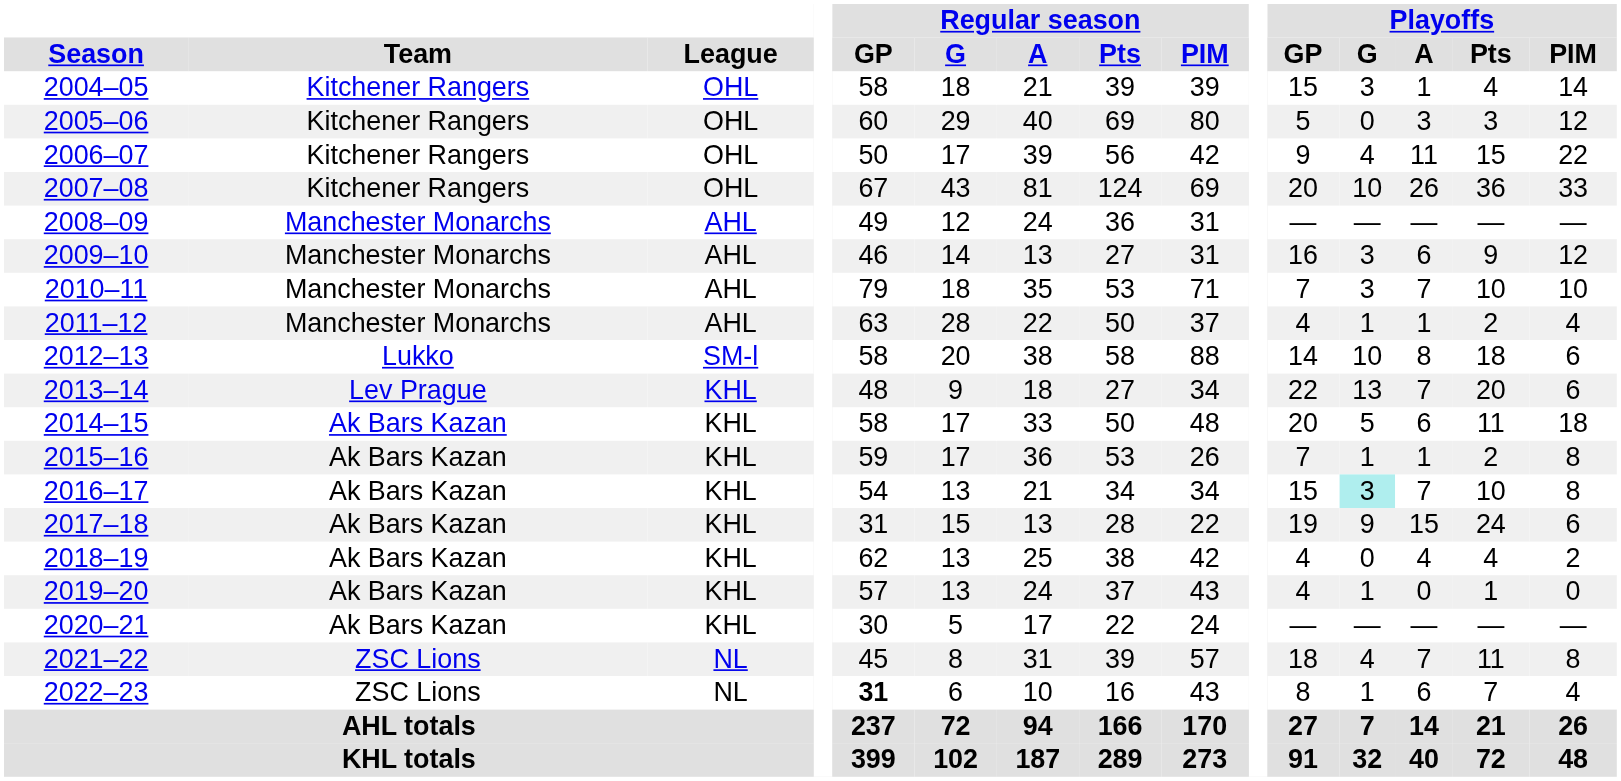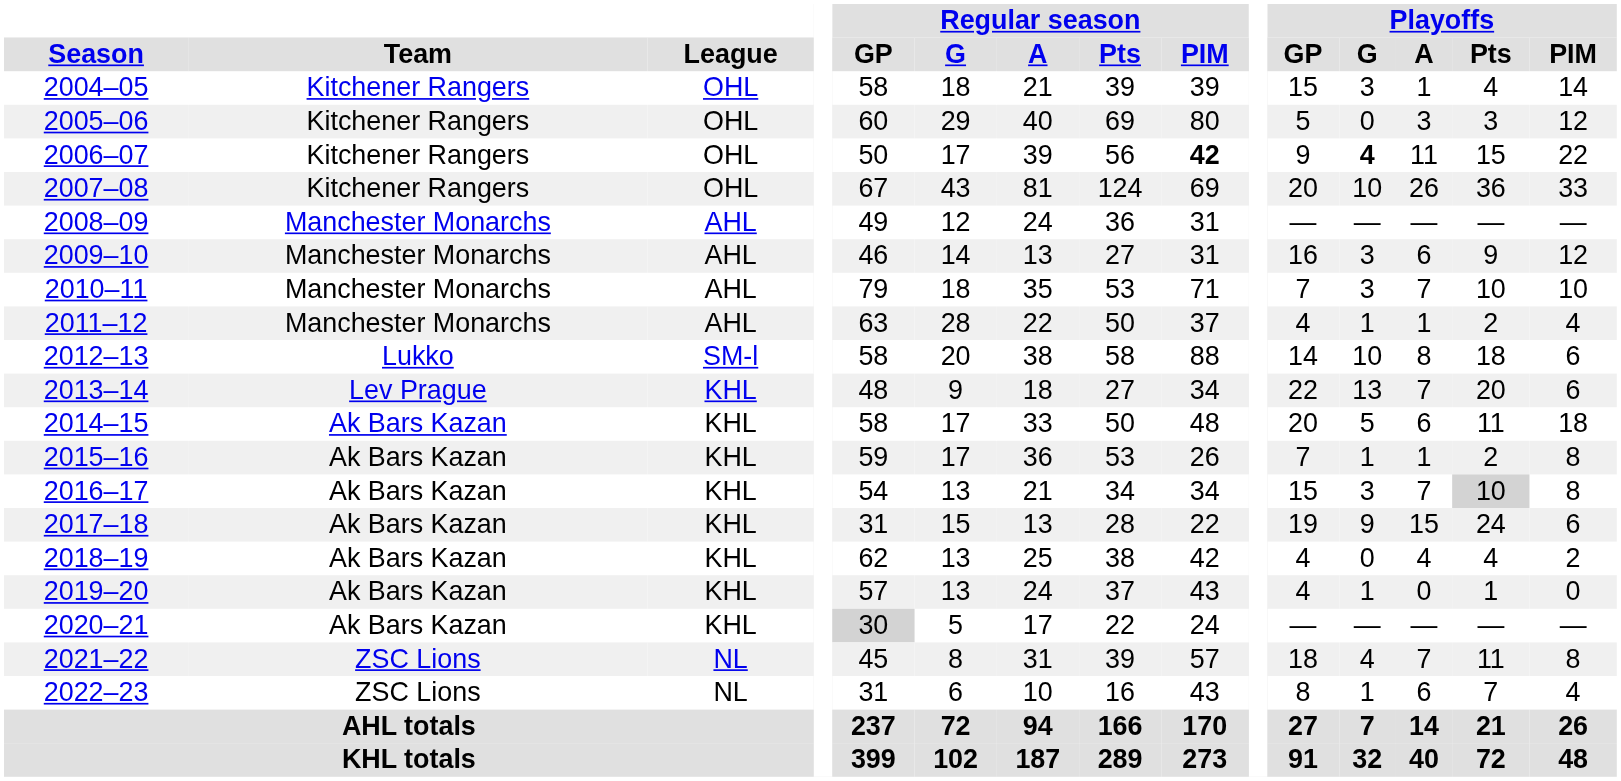2006–07 | Regular season / PIM: normal -> bold
2006–07 | Playoffs / G: normal -> bold
2016–17 | Playoffs / G: paleturquoise background -> no background
2016–17 | Playoffs / Pts: no background -> lightgrey background
2020–21 | Regular season / GP: no background -> lightgrey background
2022–23 | Regular season / GP: bold -> normal
